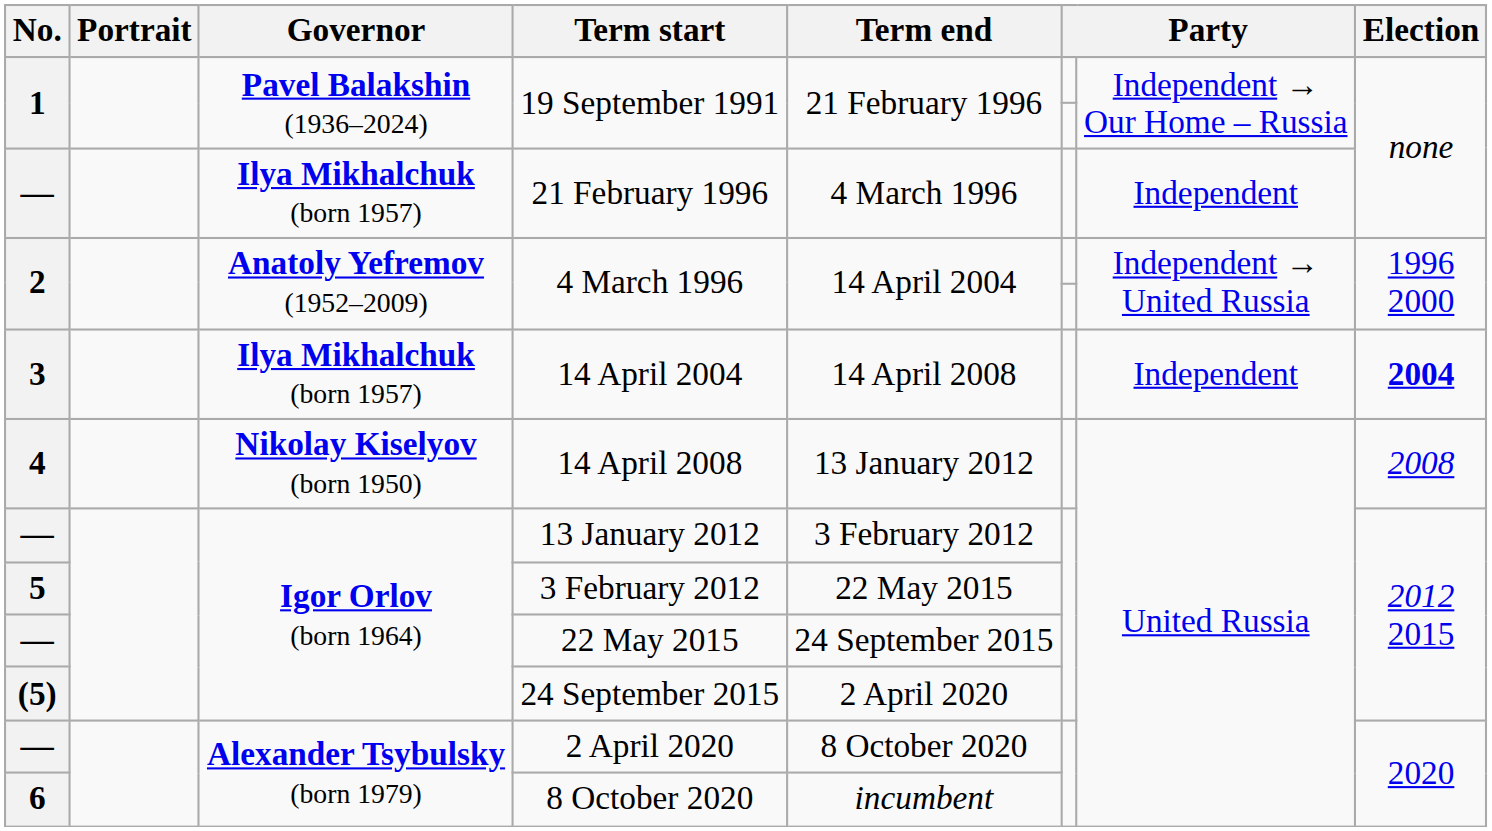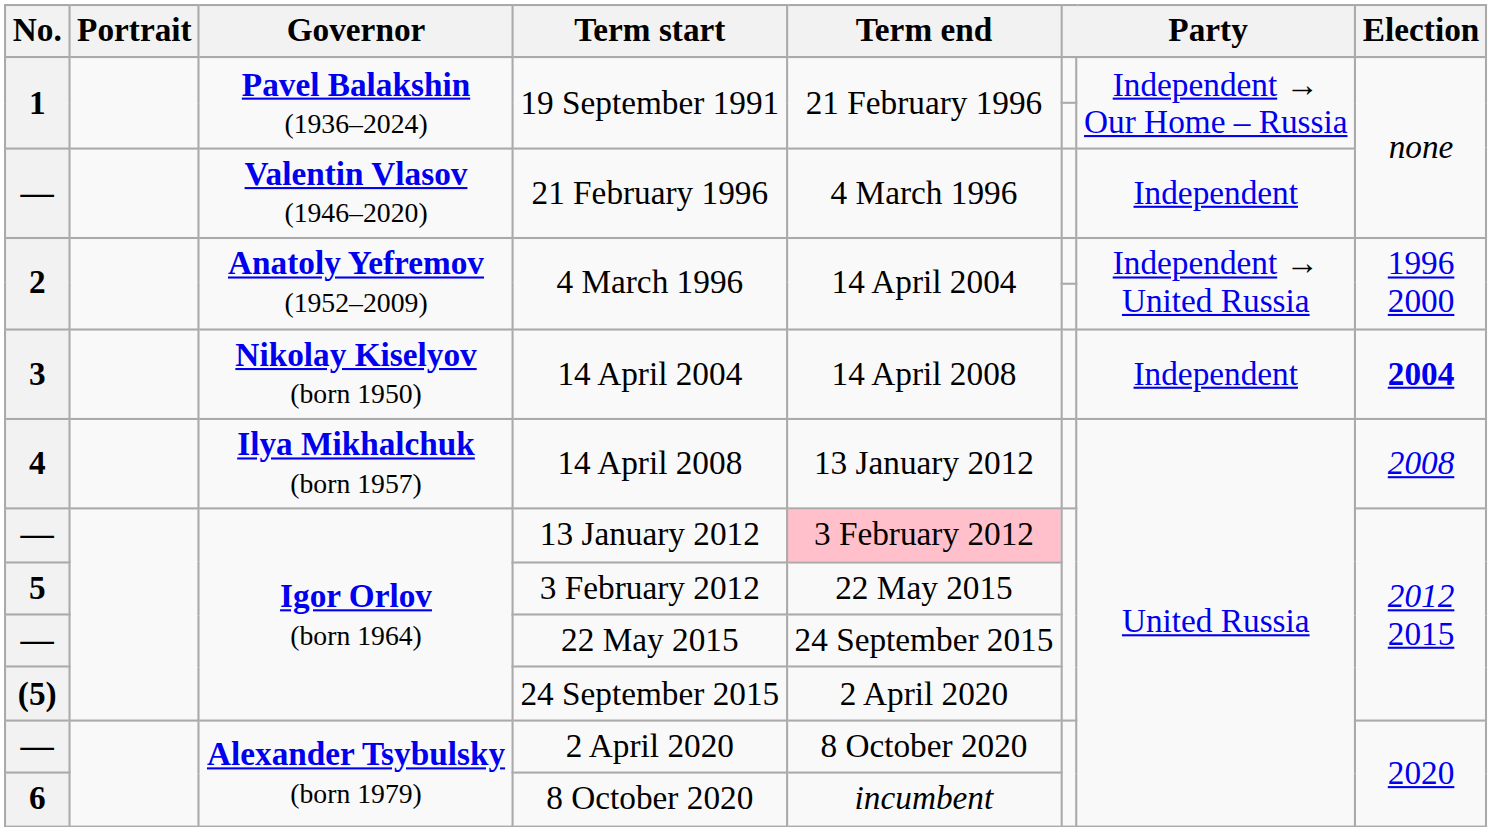row 4 | Governor: Ilya Mikhalchuk (born 1957) -> Valentin Vlasov (1946–2020)
row 7 | Governor: Ilya Mikhalchuk (born 1957) -> Nikolay Kiselyov (born 1950)
row 8 | Governor: Nikolay Kiselyov (born 1950) -> Ilya Mikhalchuk (born 1957)
row 9 | Term end: no background -> pink background
